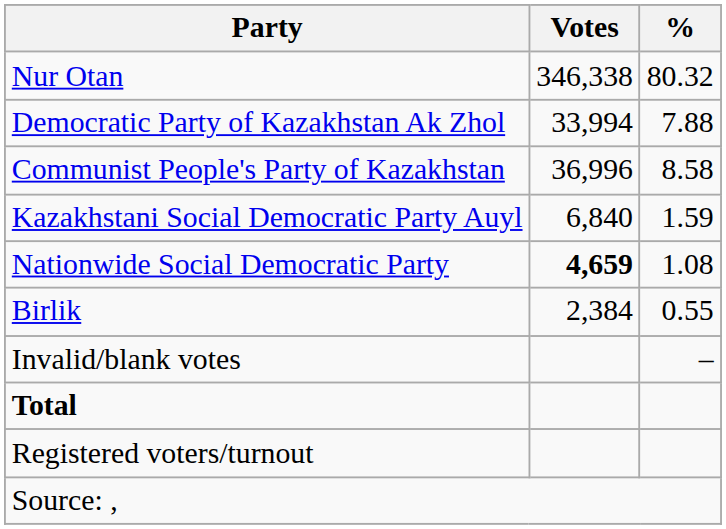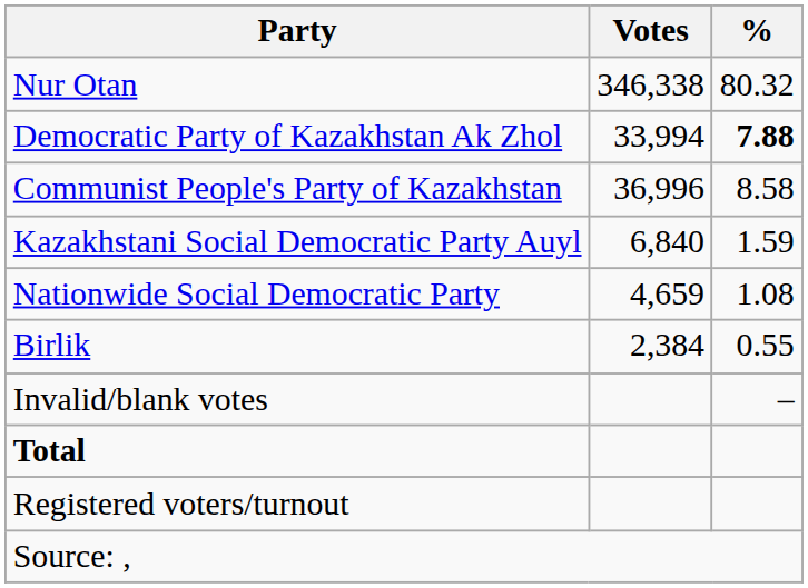Democratic Party of Kazakhstan Ak Zhol | %: normal -> bold
Nationwide Social Democratic Party | Votes: bold -> normal
